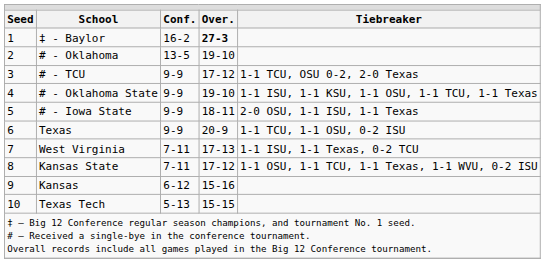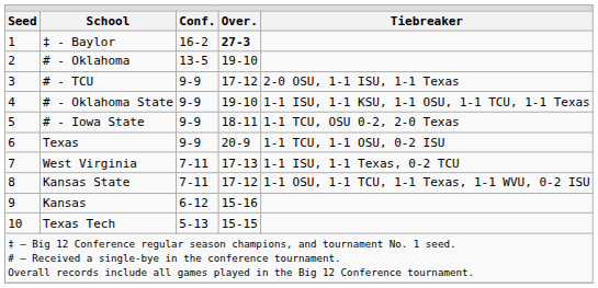# - TCU | column 5: 1-1 TCU, OSU 0-2, 2-0 Texas -> 2-0 OSU, 1-1 ISU, 1-1 Texas
# - Iowa State | column 5: 2-0 OSU, 1-1 ISU, 1-1 Texas -> 1-1 TCU, OSU 0-2, 2-0 Texas
